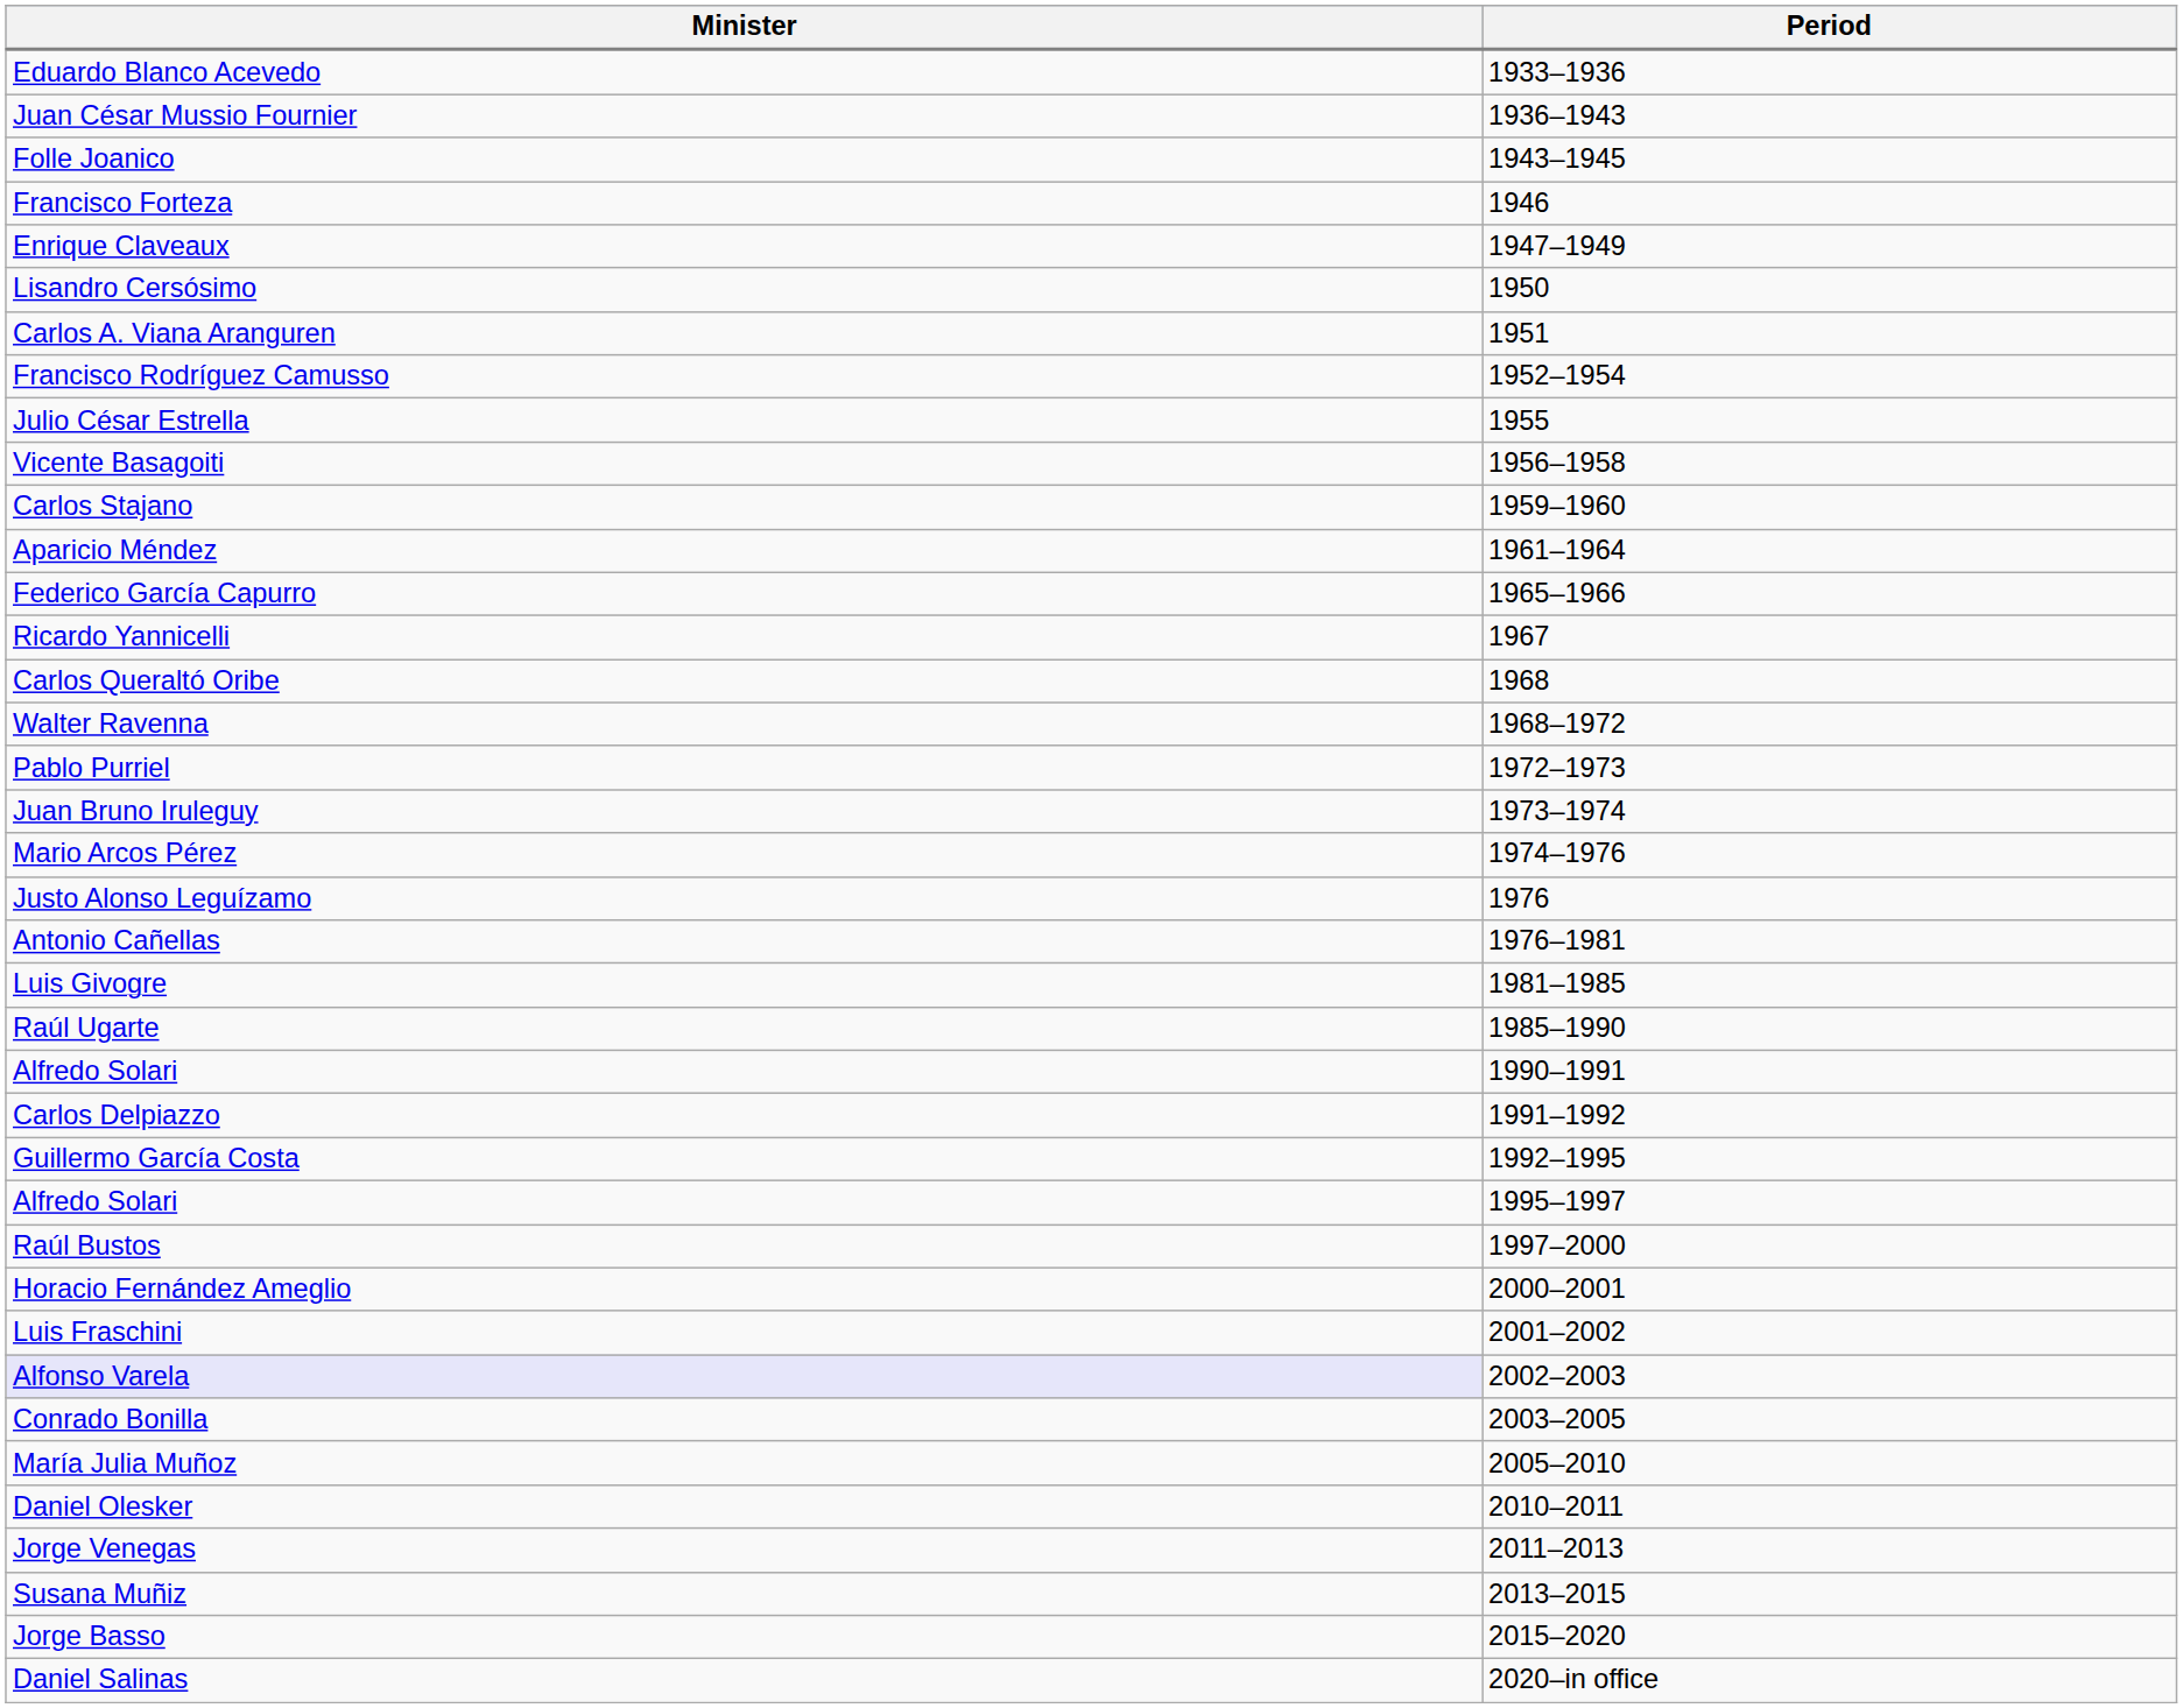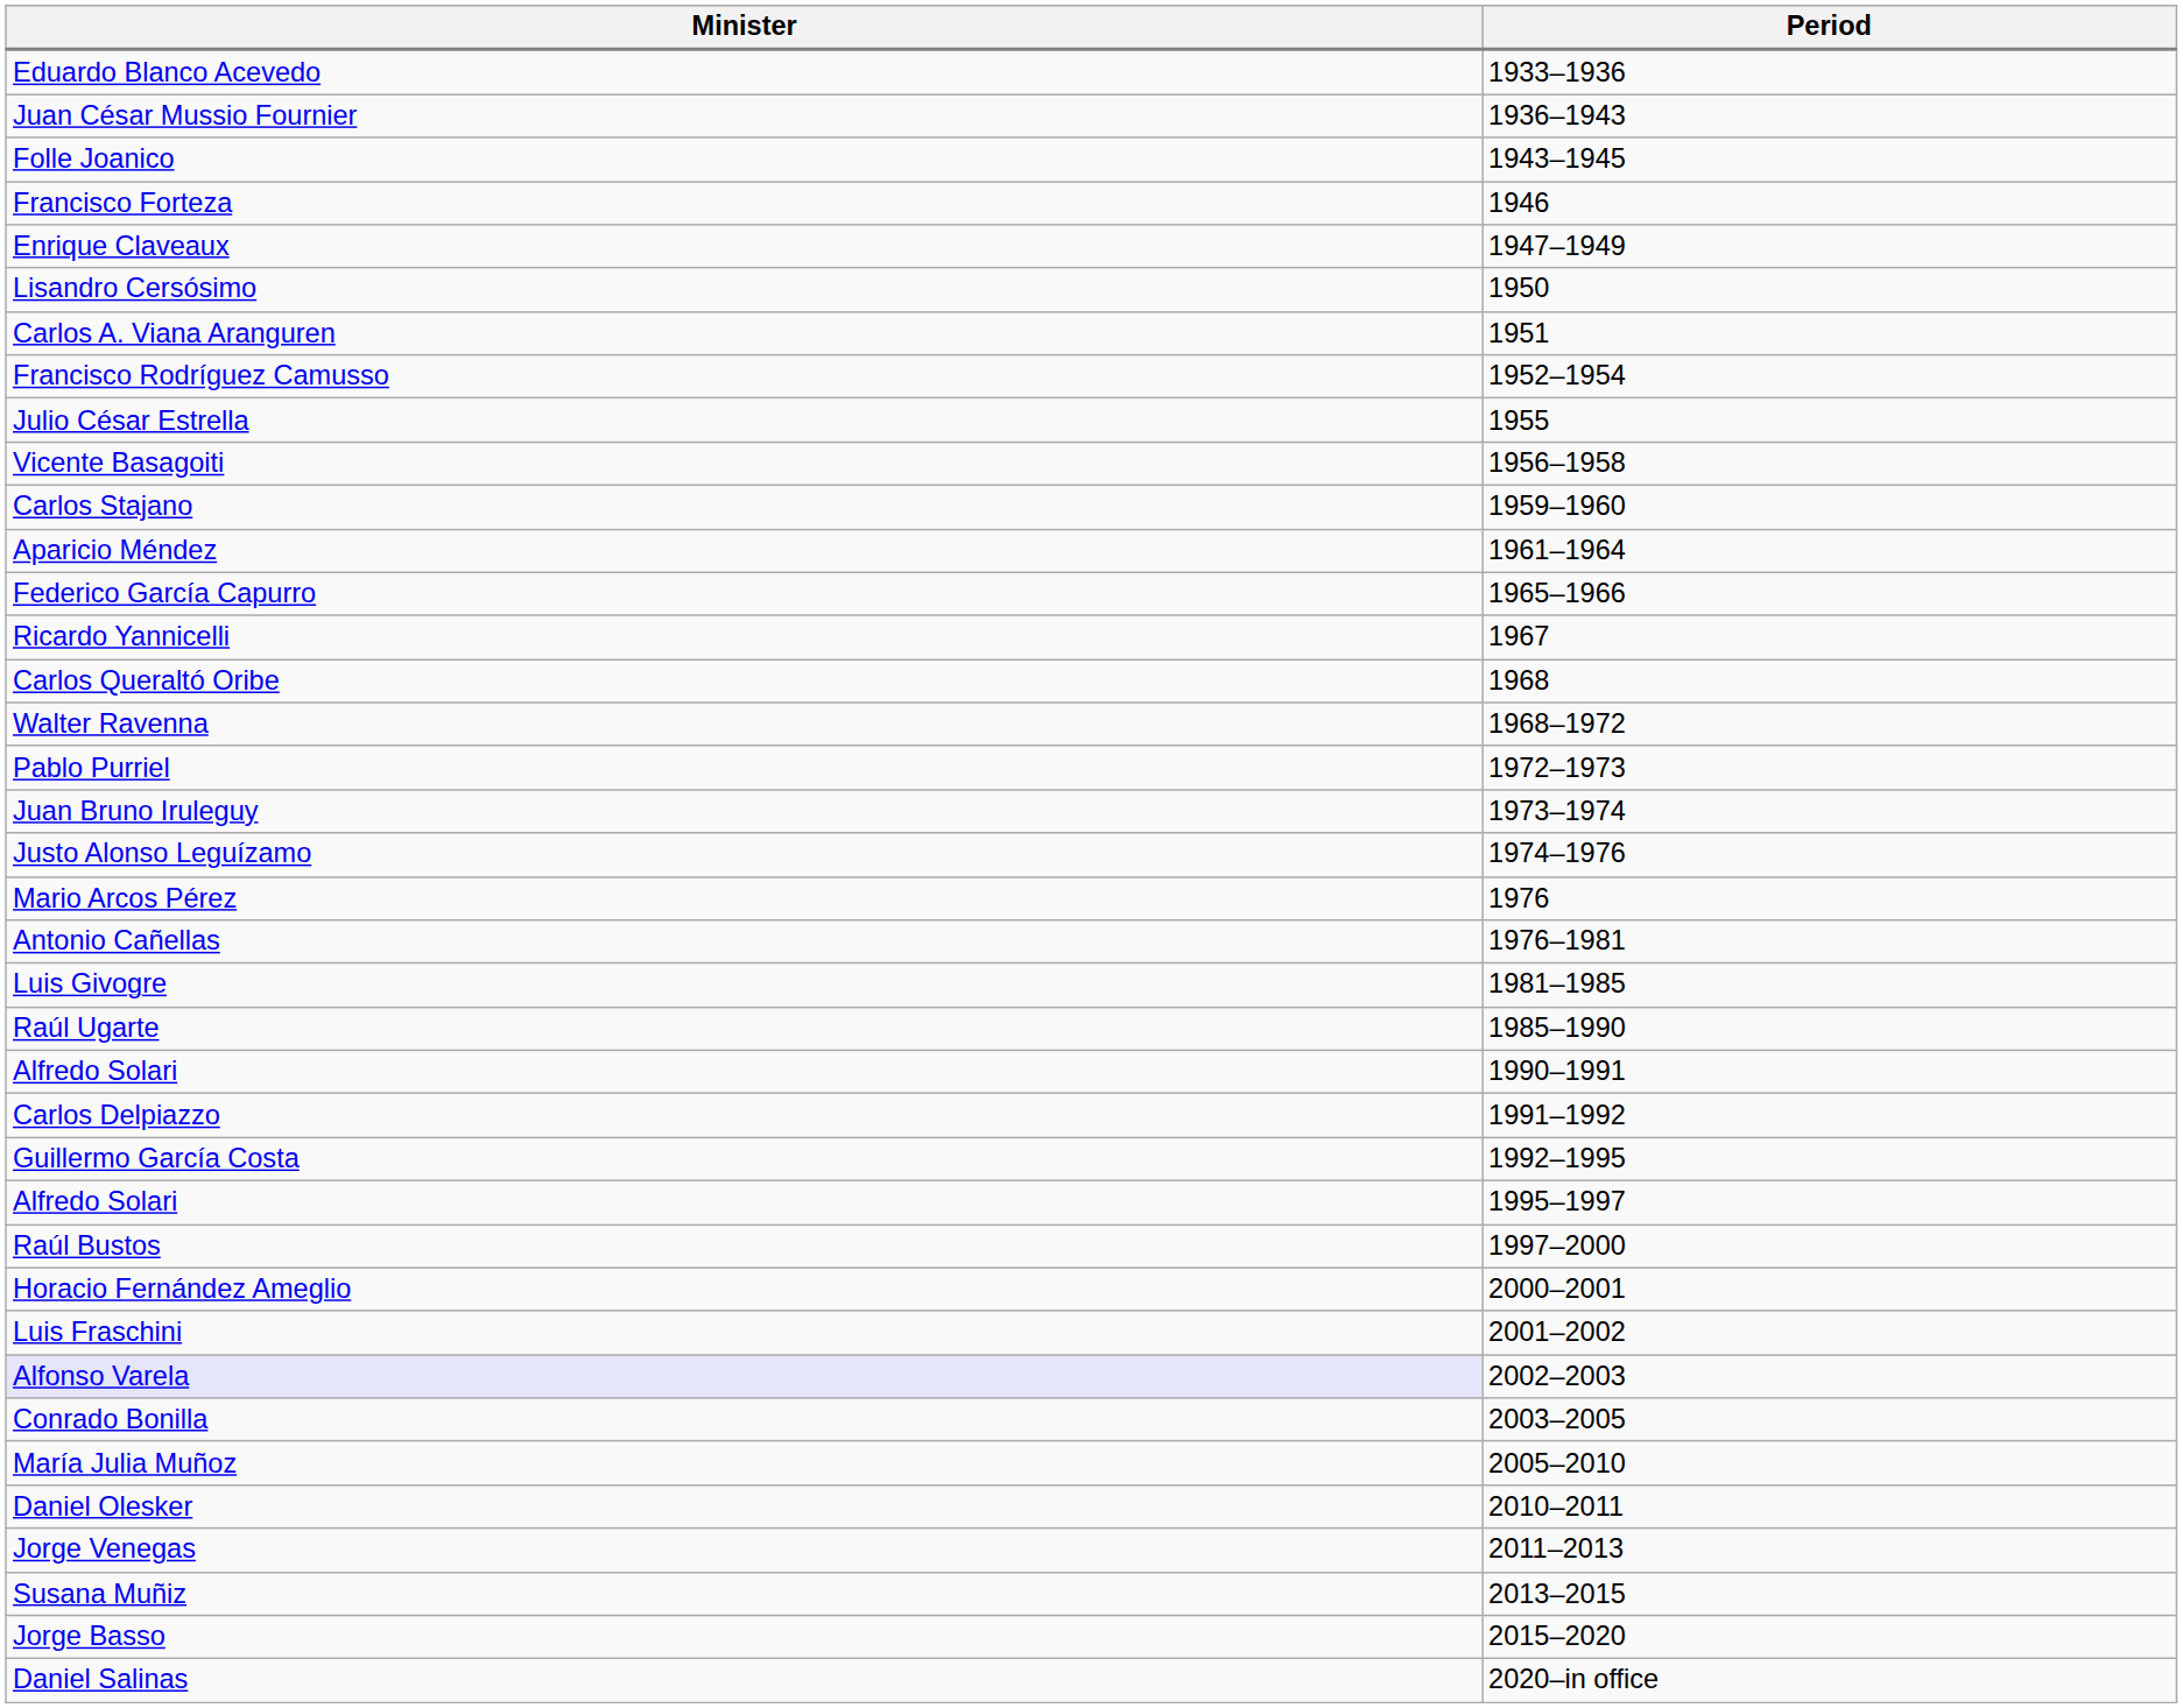row 20 | Minister: Mario Arcos Pérez -> Justo Alonso Leguízamo
row 21 | Minister: Justo Alonso Leguízamo -> Mario Arcos Pérez
